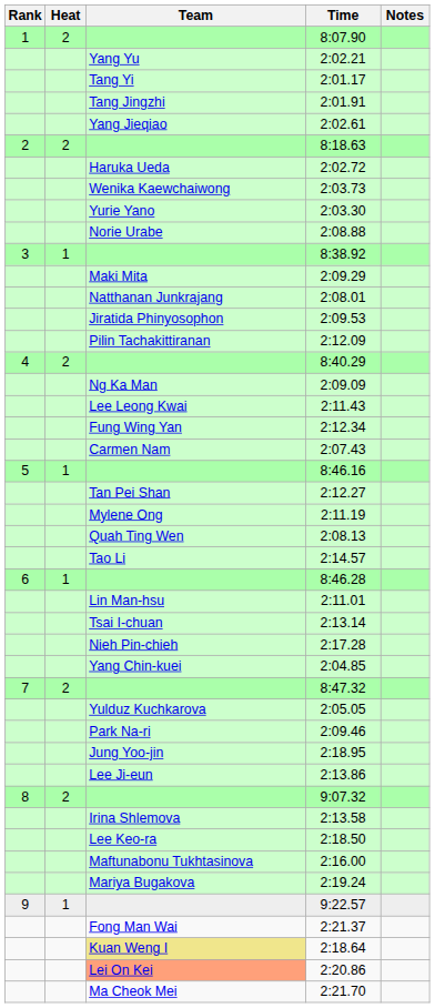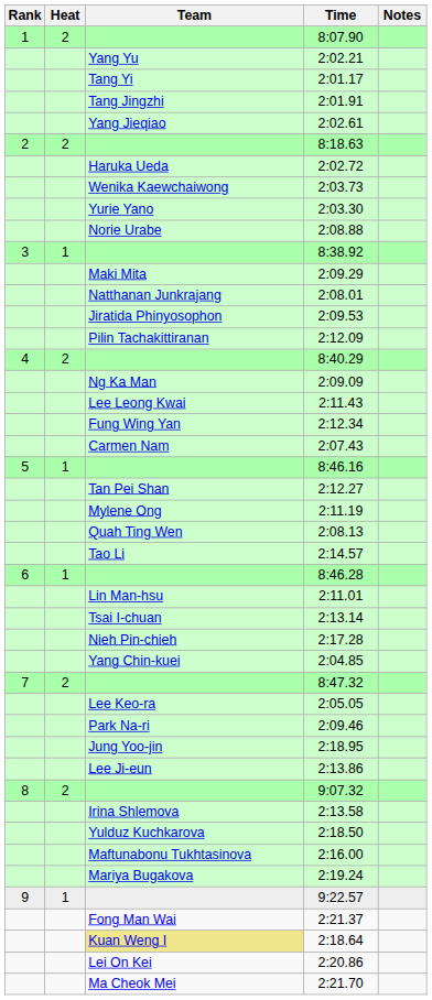2:05.05 | Team: Yulduz Kuchkarova -> Lee Keo-ra
2:18.50 | Team: Lee Keo-ra -> Yulduz Kuchkarova
2:20.86 | Team: lightsalmon background -> no background
